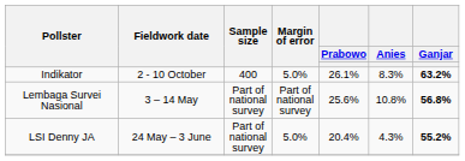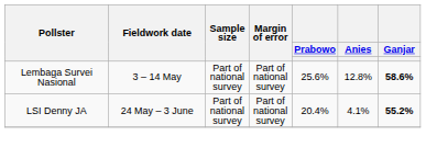- row: Indikator | 2 - 10 October | 400 | 5.0% | 26.1% | 8.3% | 63.2%
Lembaga Survei Nasional | Anies: 10.8% -> 12.8%
Lembaga Survei Nasional | Ganjar: 56.8% -> 58.6%
LSI Denny JA | Margin of error: 5.0% -> Part of national survey
LSI Denny JA | Anies: 4.3% -> 4.1%
